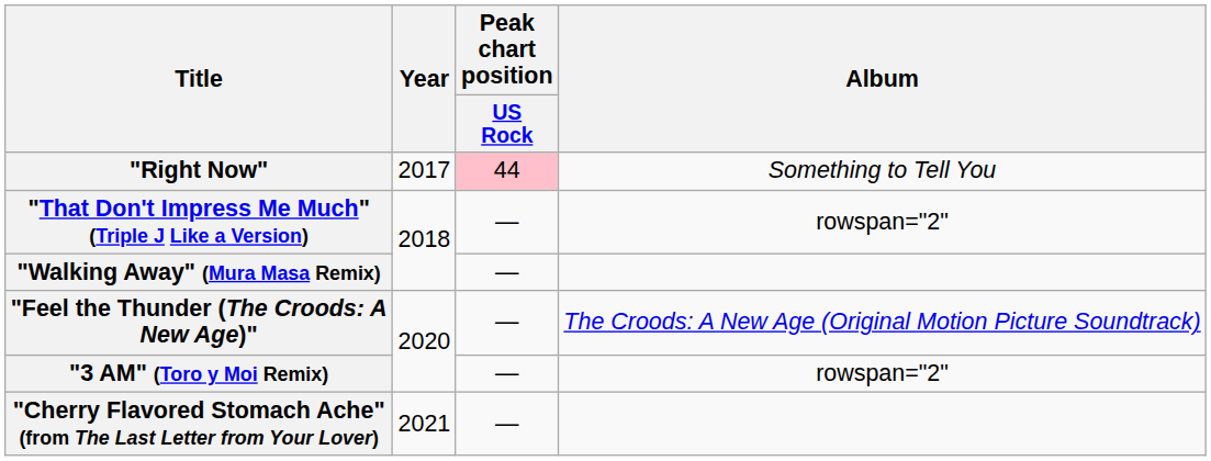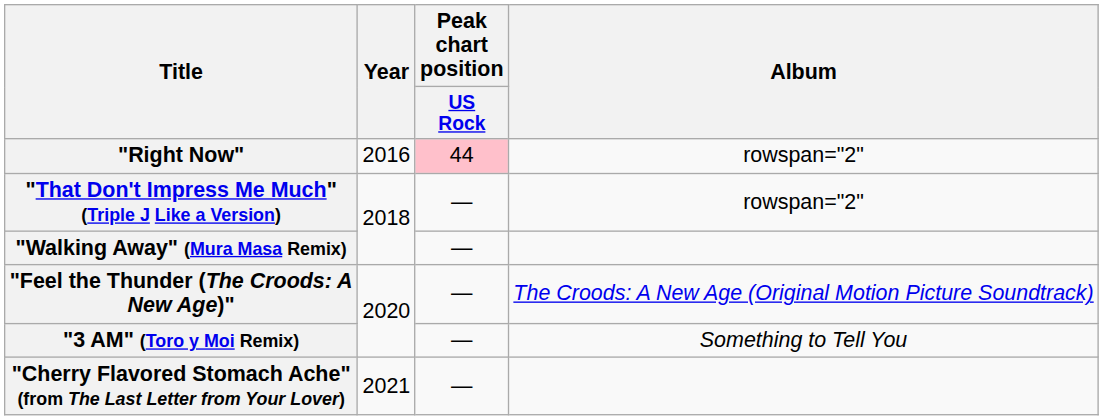"Right Now" | Year: 2017 -> 2016
"Right Now" | Album: Something to Tell You -> rowspan="2"
"3 AM" (Toro y Moi Remix) | Album: rowspan="2" -> Something to Tell You
